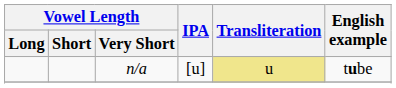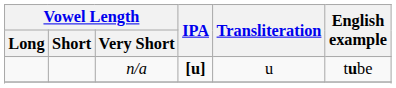n/a | IPA: normal -> bold
n/a | Transliteration: khaki background -> no background
